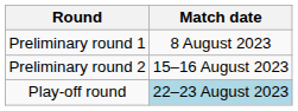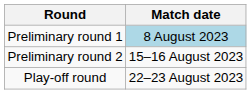Preliminary round 1 | column 2: no background -> lightblue background
Play-off round | column 2: lightblue background -> no background
